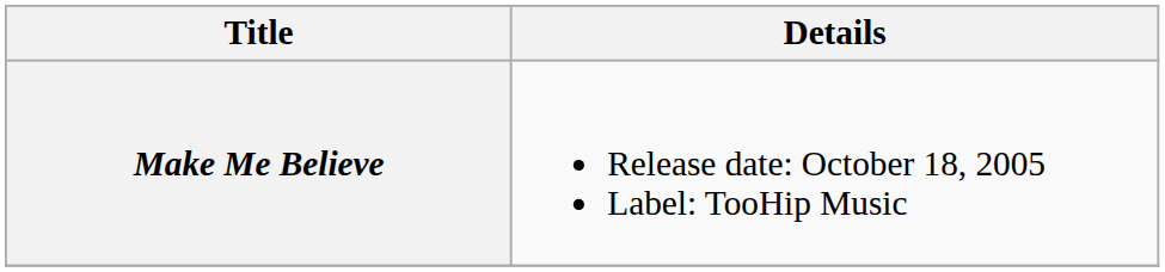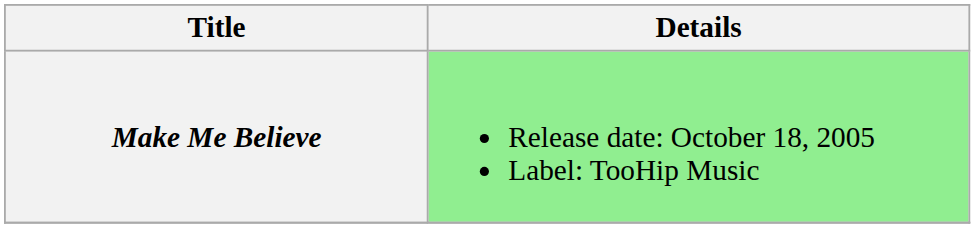Make Me Believe | Details: no background -> lightgreen background
